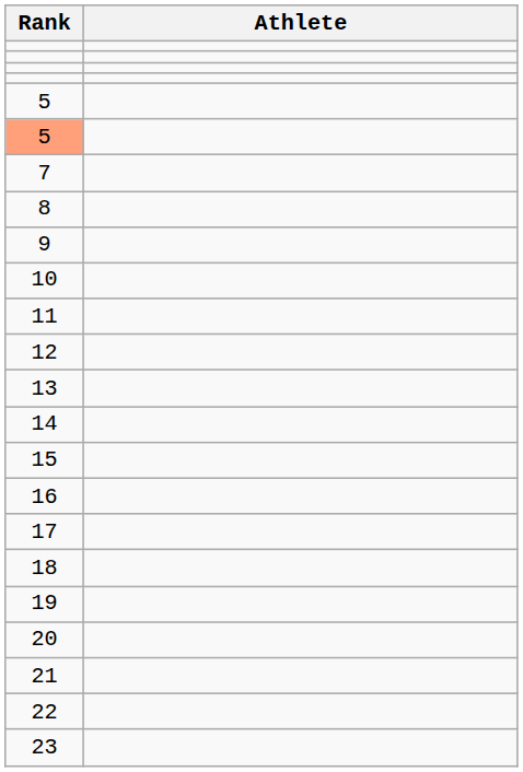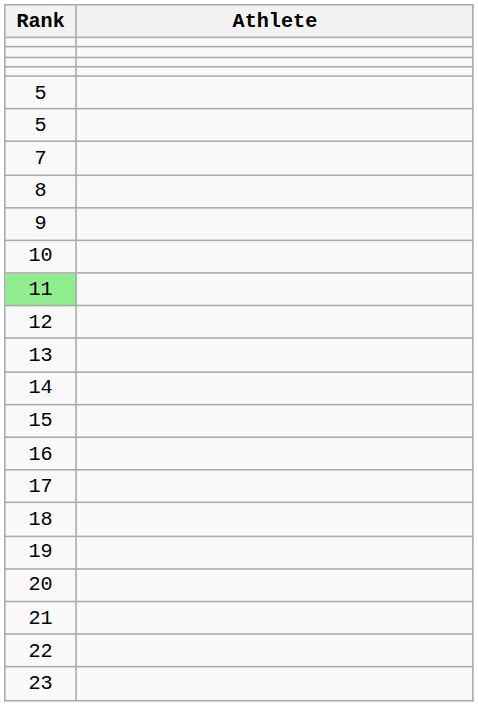row 7 | Rank: lightsalmon background -> no background
row 12 | Rank: no background -> lightgreen background
